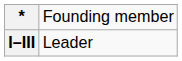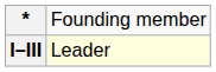I–III | column 2: no background -> lightyellow background
